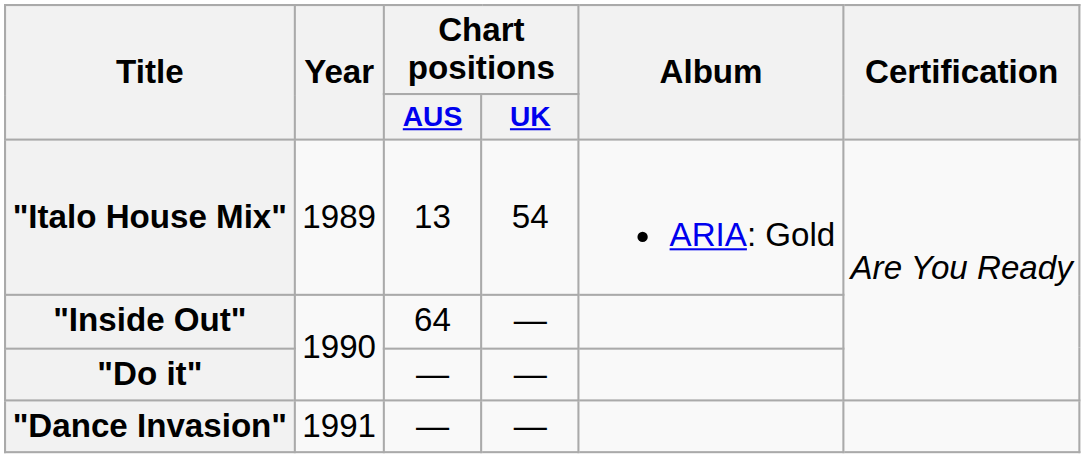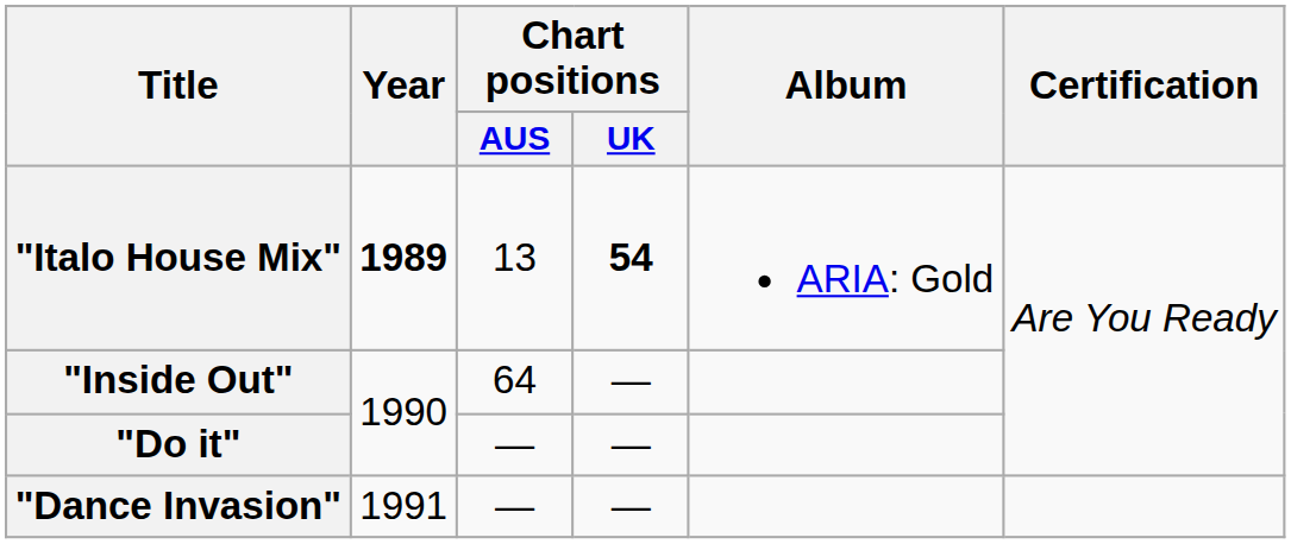"Italo House Mix" | Year: normal -> bold
"Italo House Mix" | Chart positions / UK: normal -> bold
